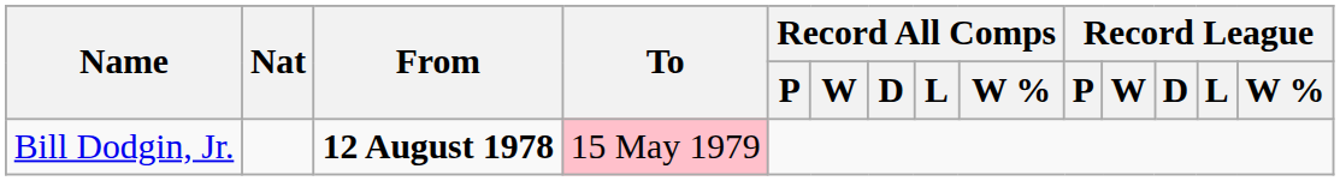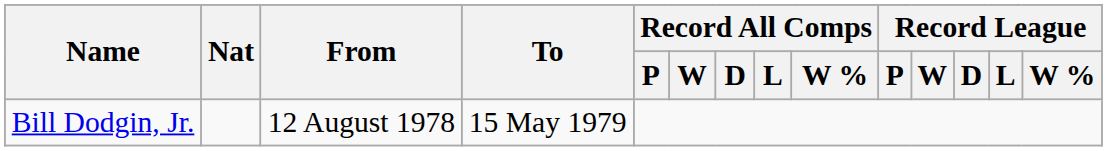Bill Dodgin, Jr. | From: bold -> normal
Bill Dodgin, Jr. | To: pink background -> no background
